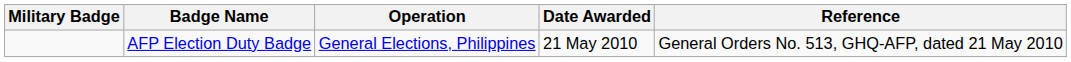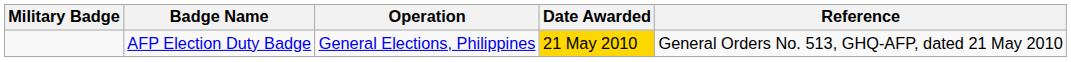AFP Election Duty Badge | Date Awarded: no background -> gold background
